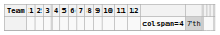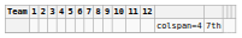row 2 | column 14: bold -> normal
row 2 | column 15: lightgrey background -> no background
